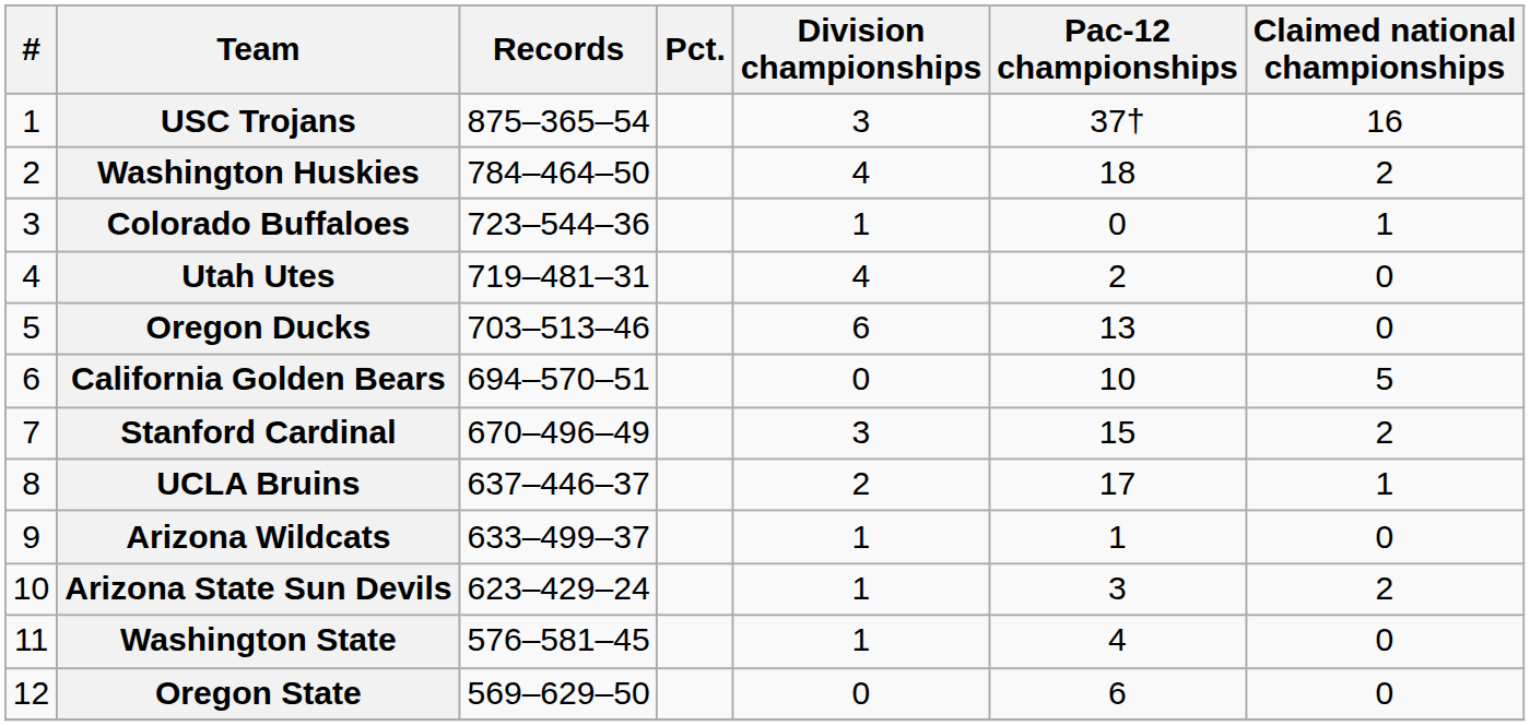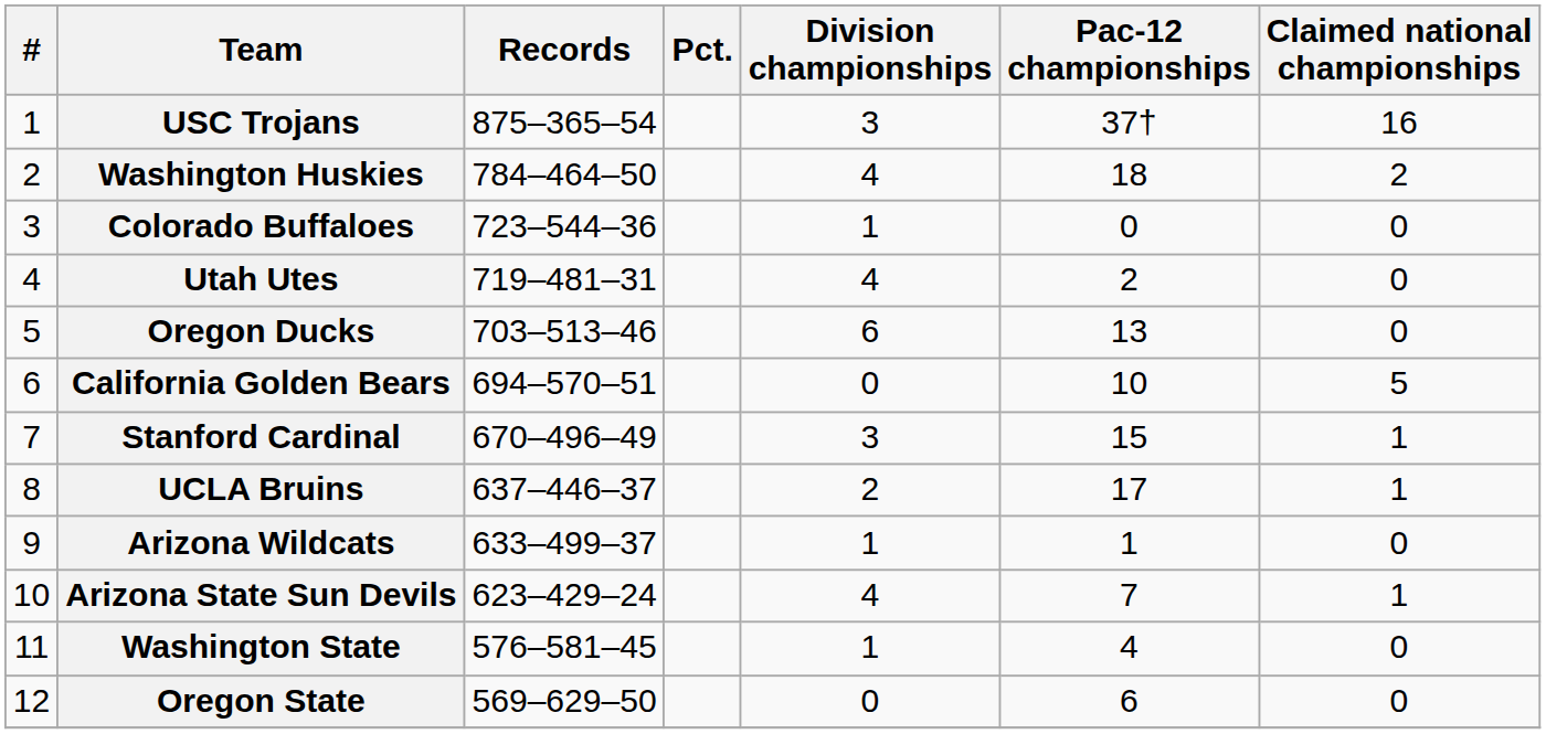Colorado Buffaloes | Claimed national championships: 1 -> 0
Stanford Cardinal | Claimed national championships: 2 -> 1
Arizona State Sun Devils | Division championships: 1 -> 4
Arizona State Sun Devils | Pac-12 championships: 3 -> 7
Arizona State Sun Devils | Claimed national championships: 2 -> 1
